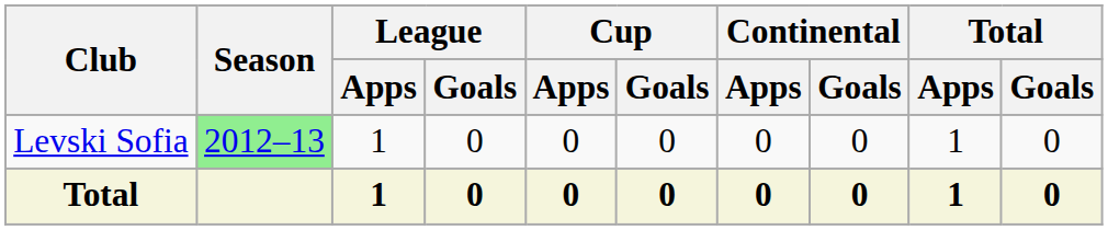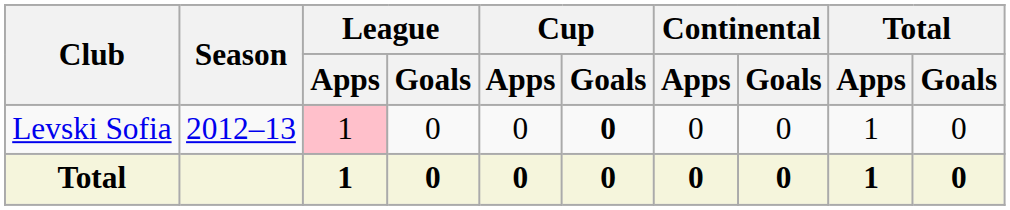Levski Sofia | Season: lightgreen background -> no background
Levski Sofia | League / Apps: no background -> pink background
Levski Sofia | Cup / Goals: normal -> bold
